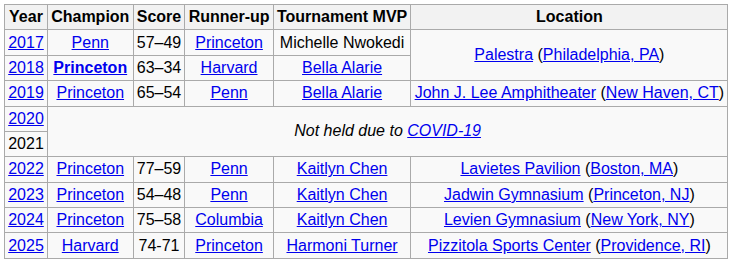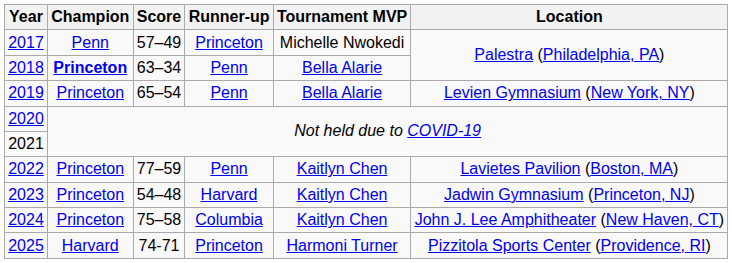2018 | Runner-up: Harvard -> Penn
2019 | Location: John J. Lee Amphitheater (New Haven, CT) -> Levien Gymnasium (New York, NY)
2023 | Runner-up: Penn -> Harvard
2024 | Location: Levien Gymnasium (New York, NY) -> John J. Lee Amphitheater (New Haven, CT)
